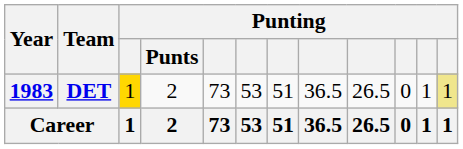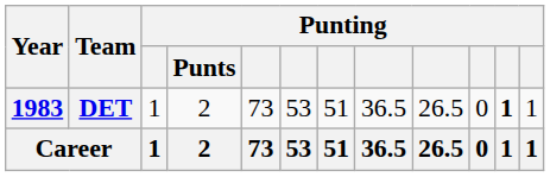DET | column 3: gold background -> no background
DET | column 11: normal -> bold
DET | column 12: khaki background -> no background
